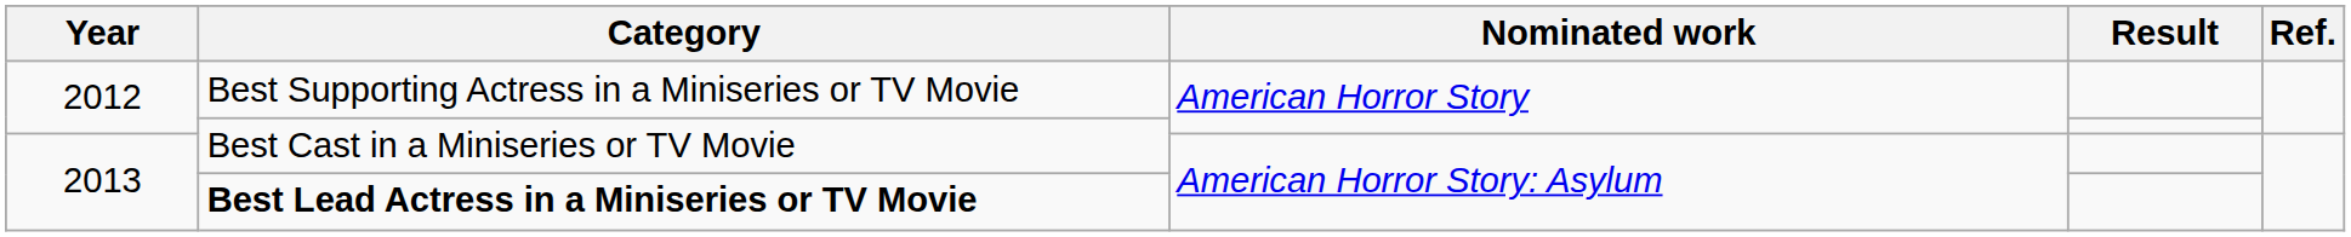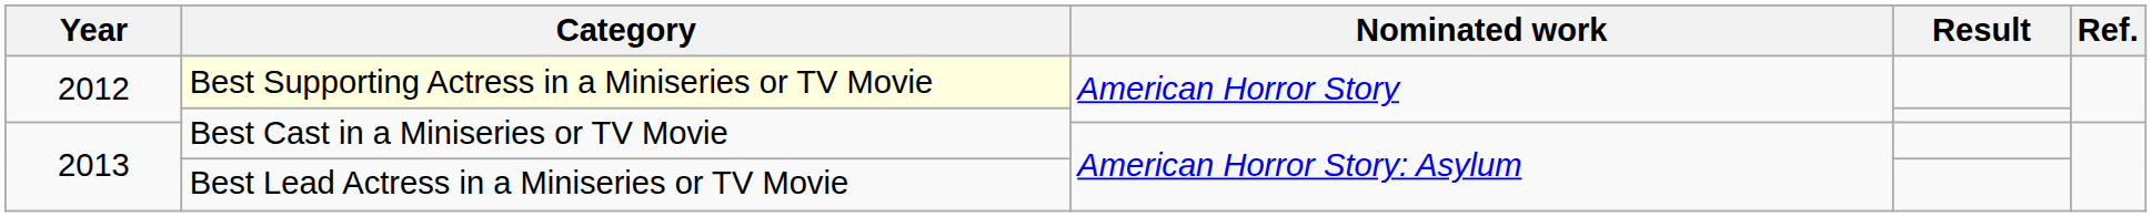Best Supporting Actress in a Miniseries or TV Movie | Category: no background -> lightyellow background
Best Lead Actress in a Miniseries or TV Movie | Category: bold -> normal
